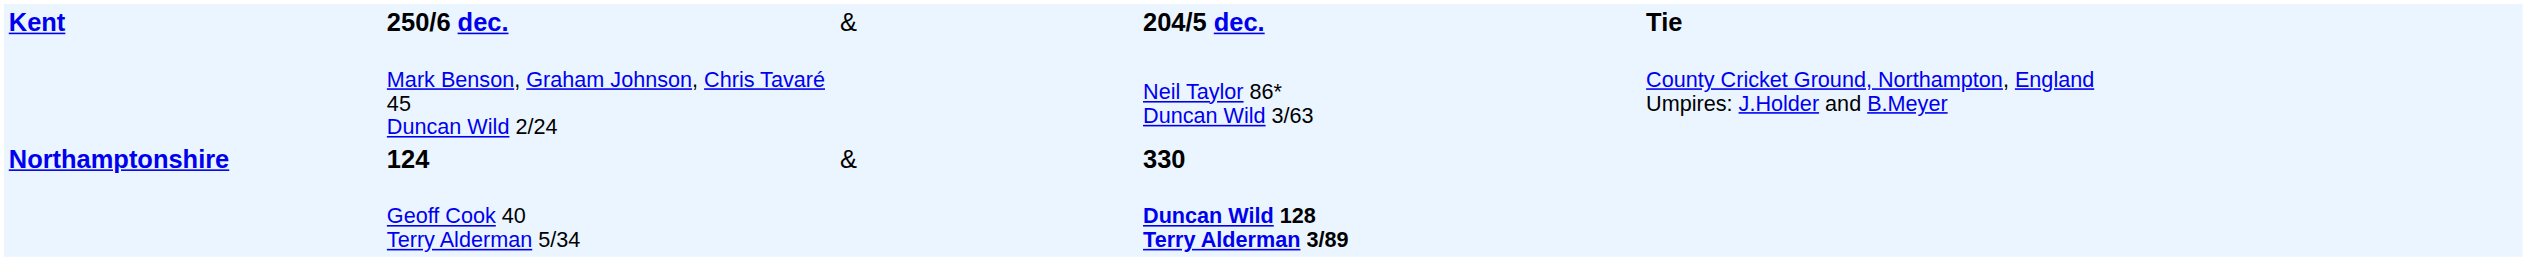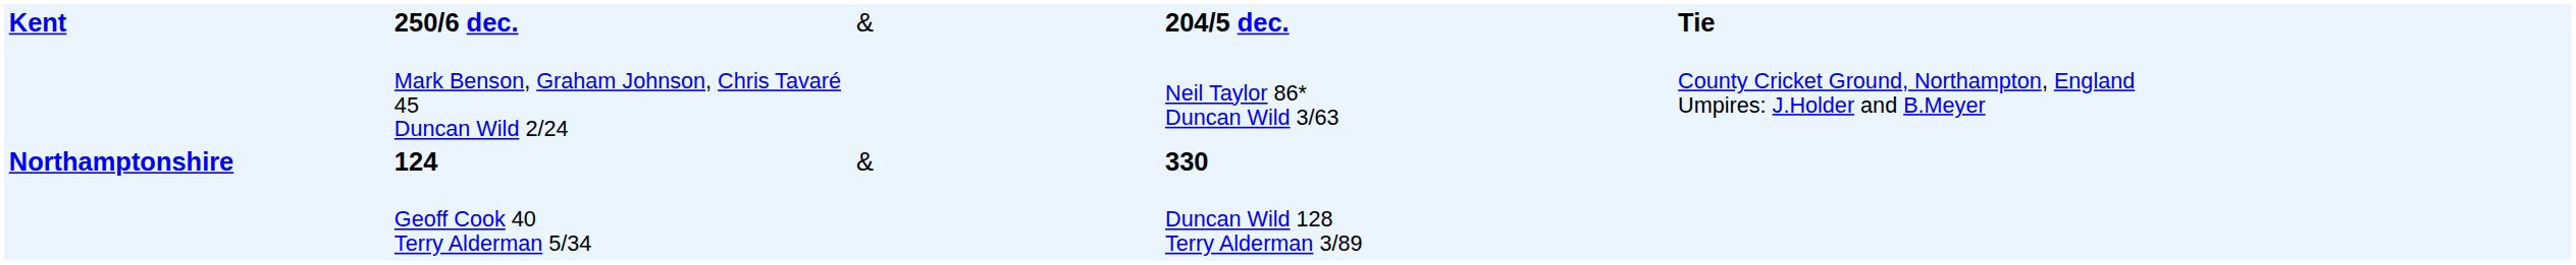Geoff Cook 40 Terry Alderman 5/34 | column 4: bold -> normal
